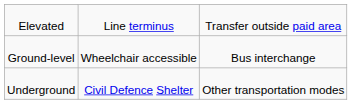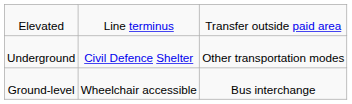rows swapped: Ground-level <-> Underground
